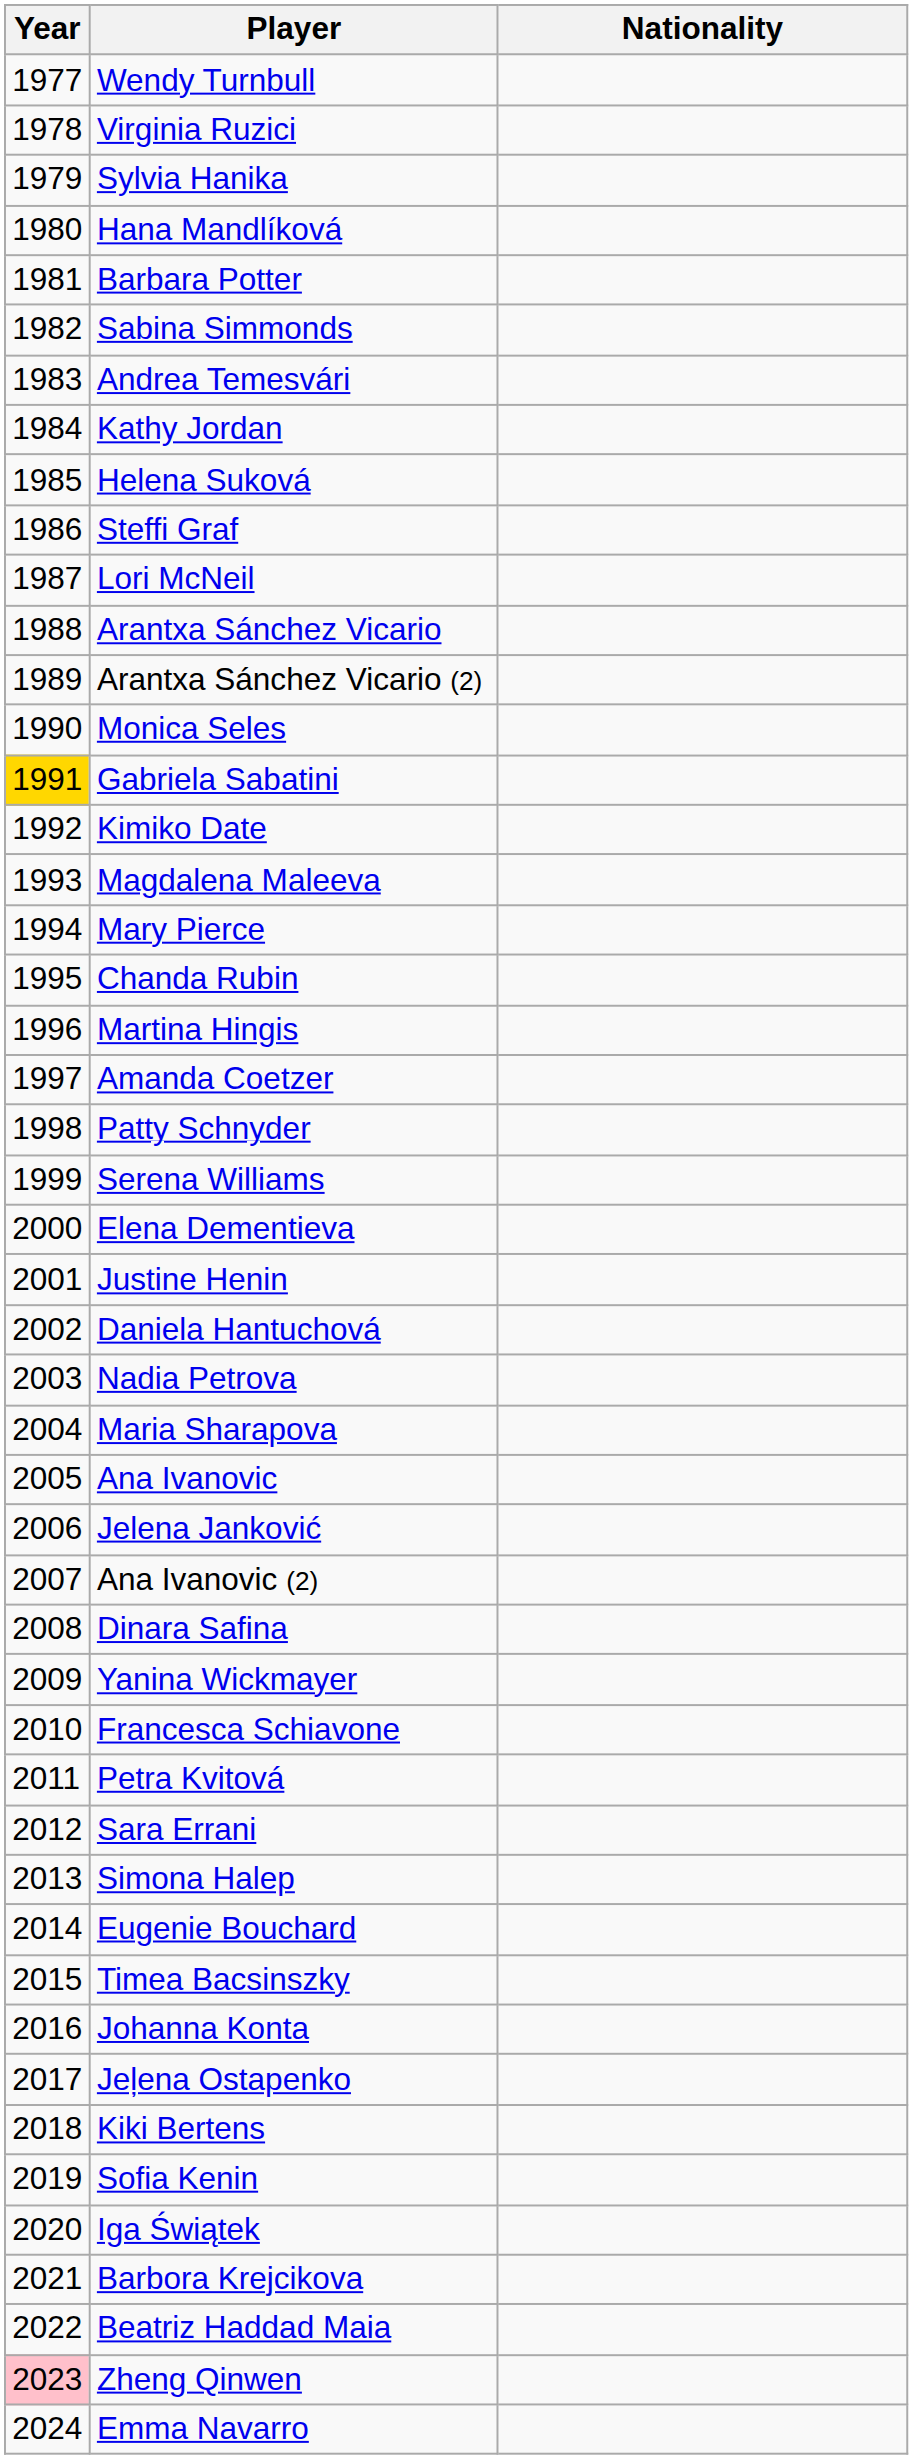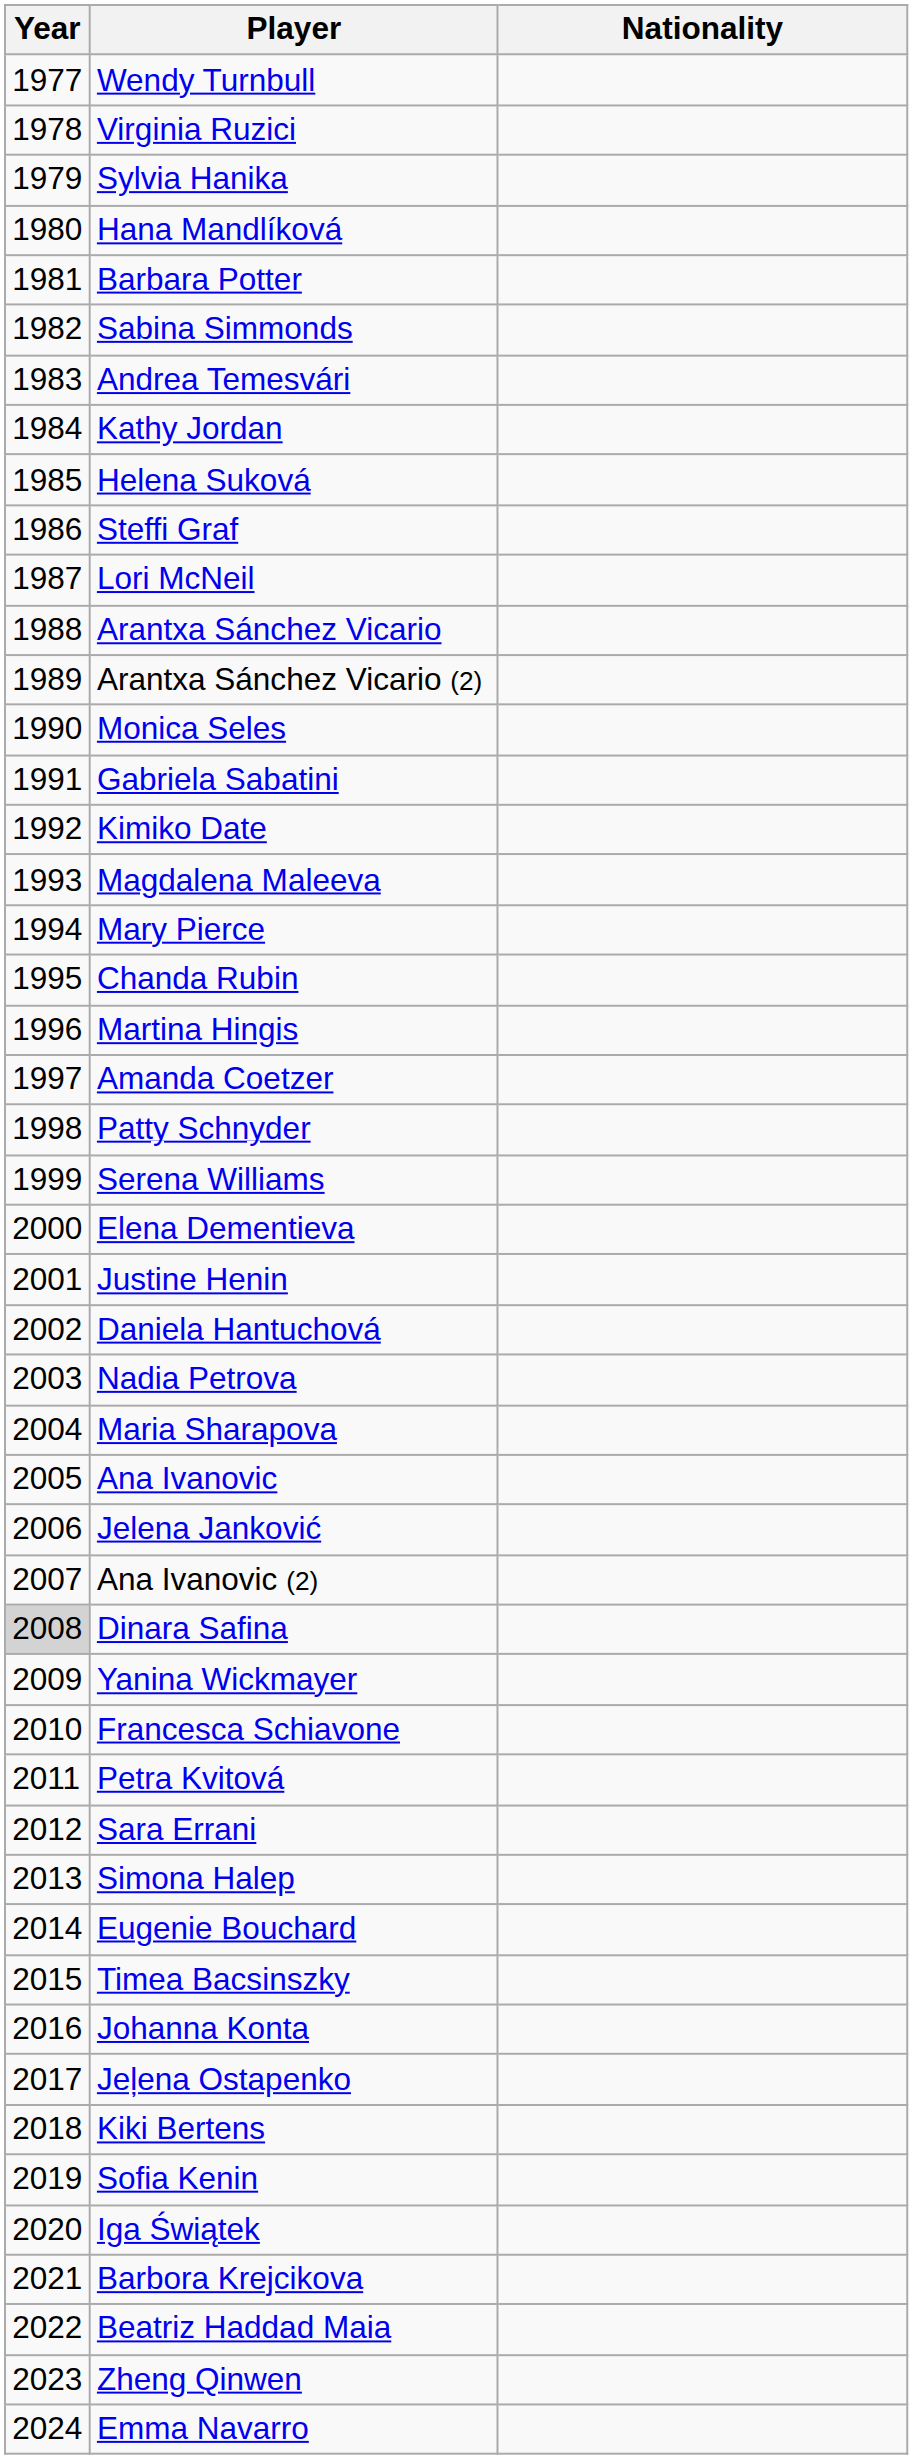Gabriela Sabatini | Year: gold background -> no background
Dinara Safina | Year: no background -> lightgrey background
Zheng Qinwen | Year: pink background -> no background
